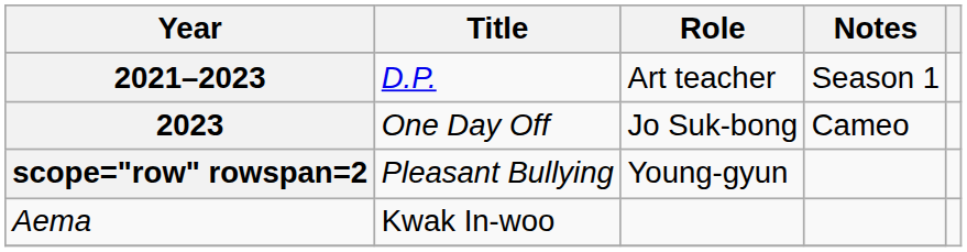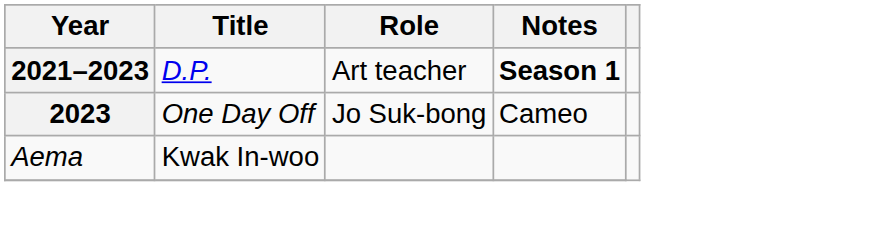2021–2023 | Notes: normal -> bold
- row: scope="row" rowspan=2 | Pleasant Bullying | Young-gyun
